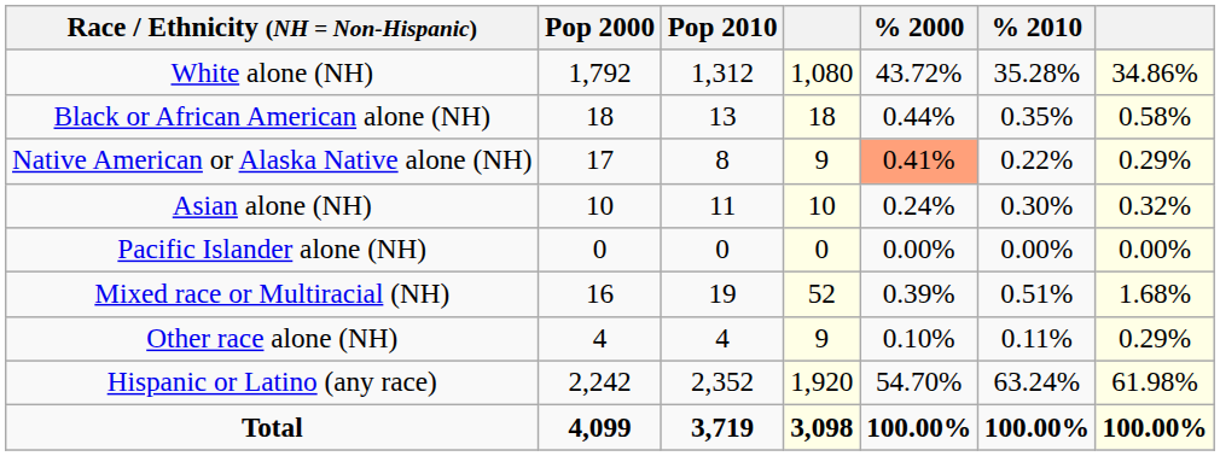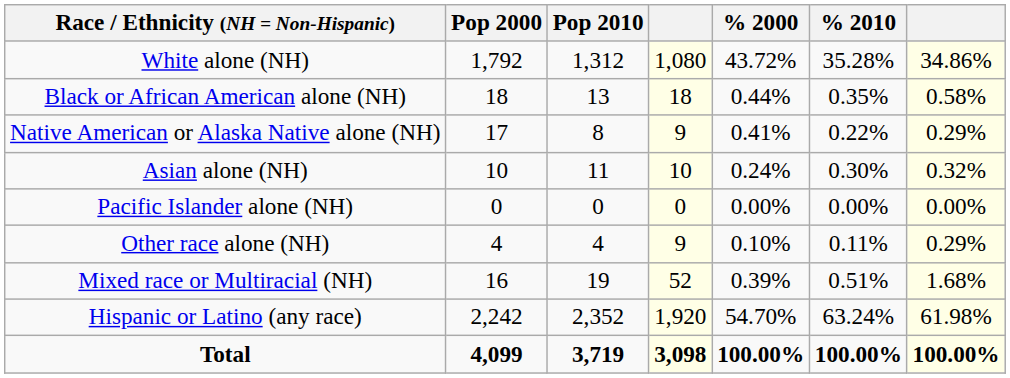Native American or Alaska Native alone (NH) | % 2000: lightsalmon background -> no background
rows swapped: Other race alone (NH) <-> Mixed race or Multiracial (NH)
